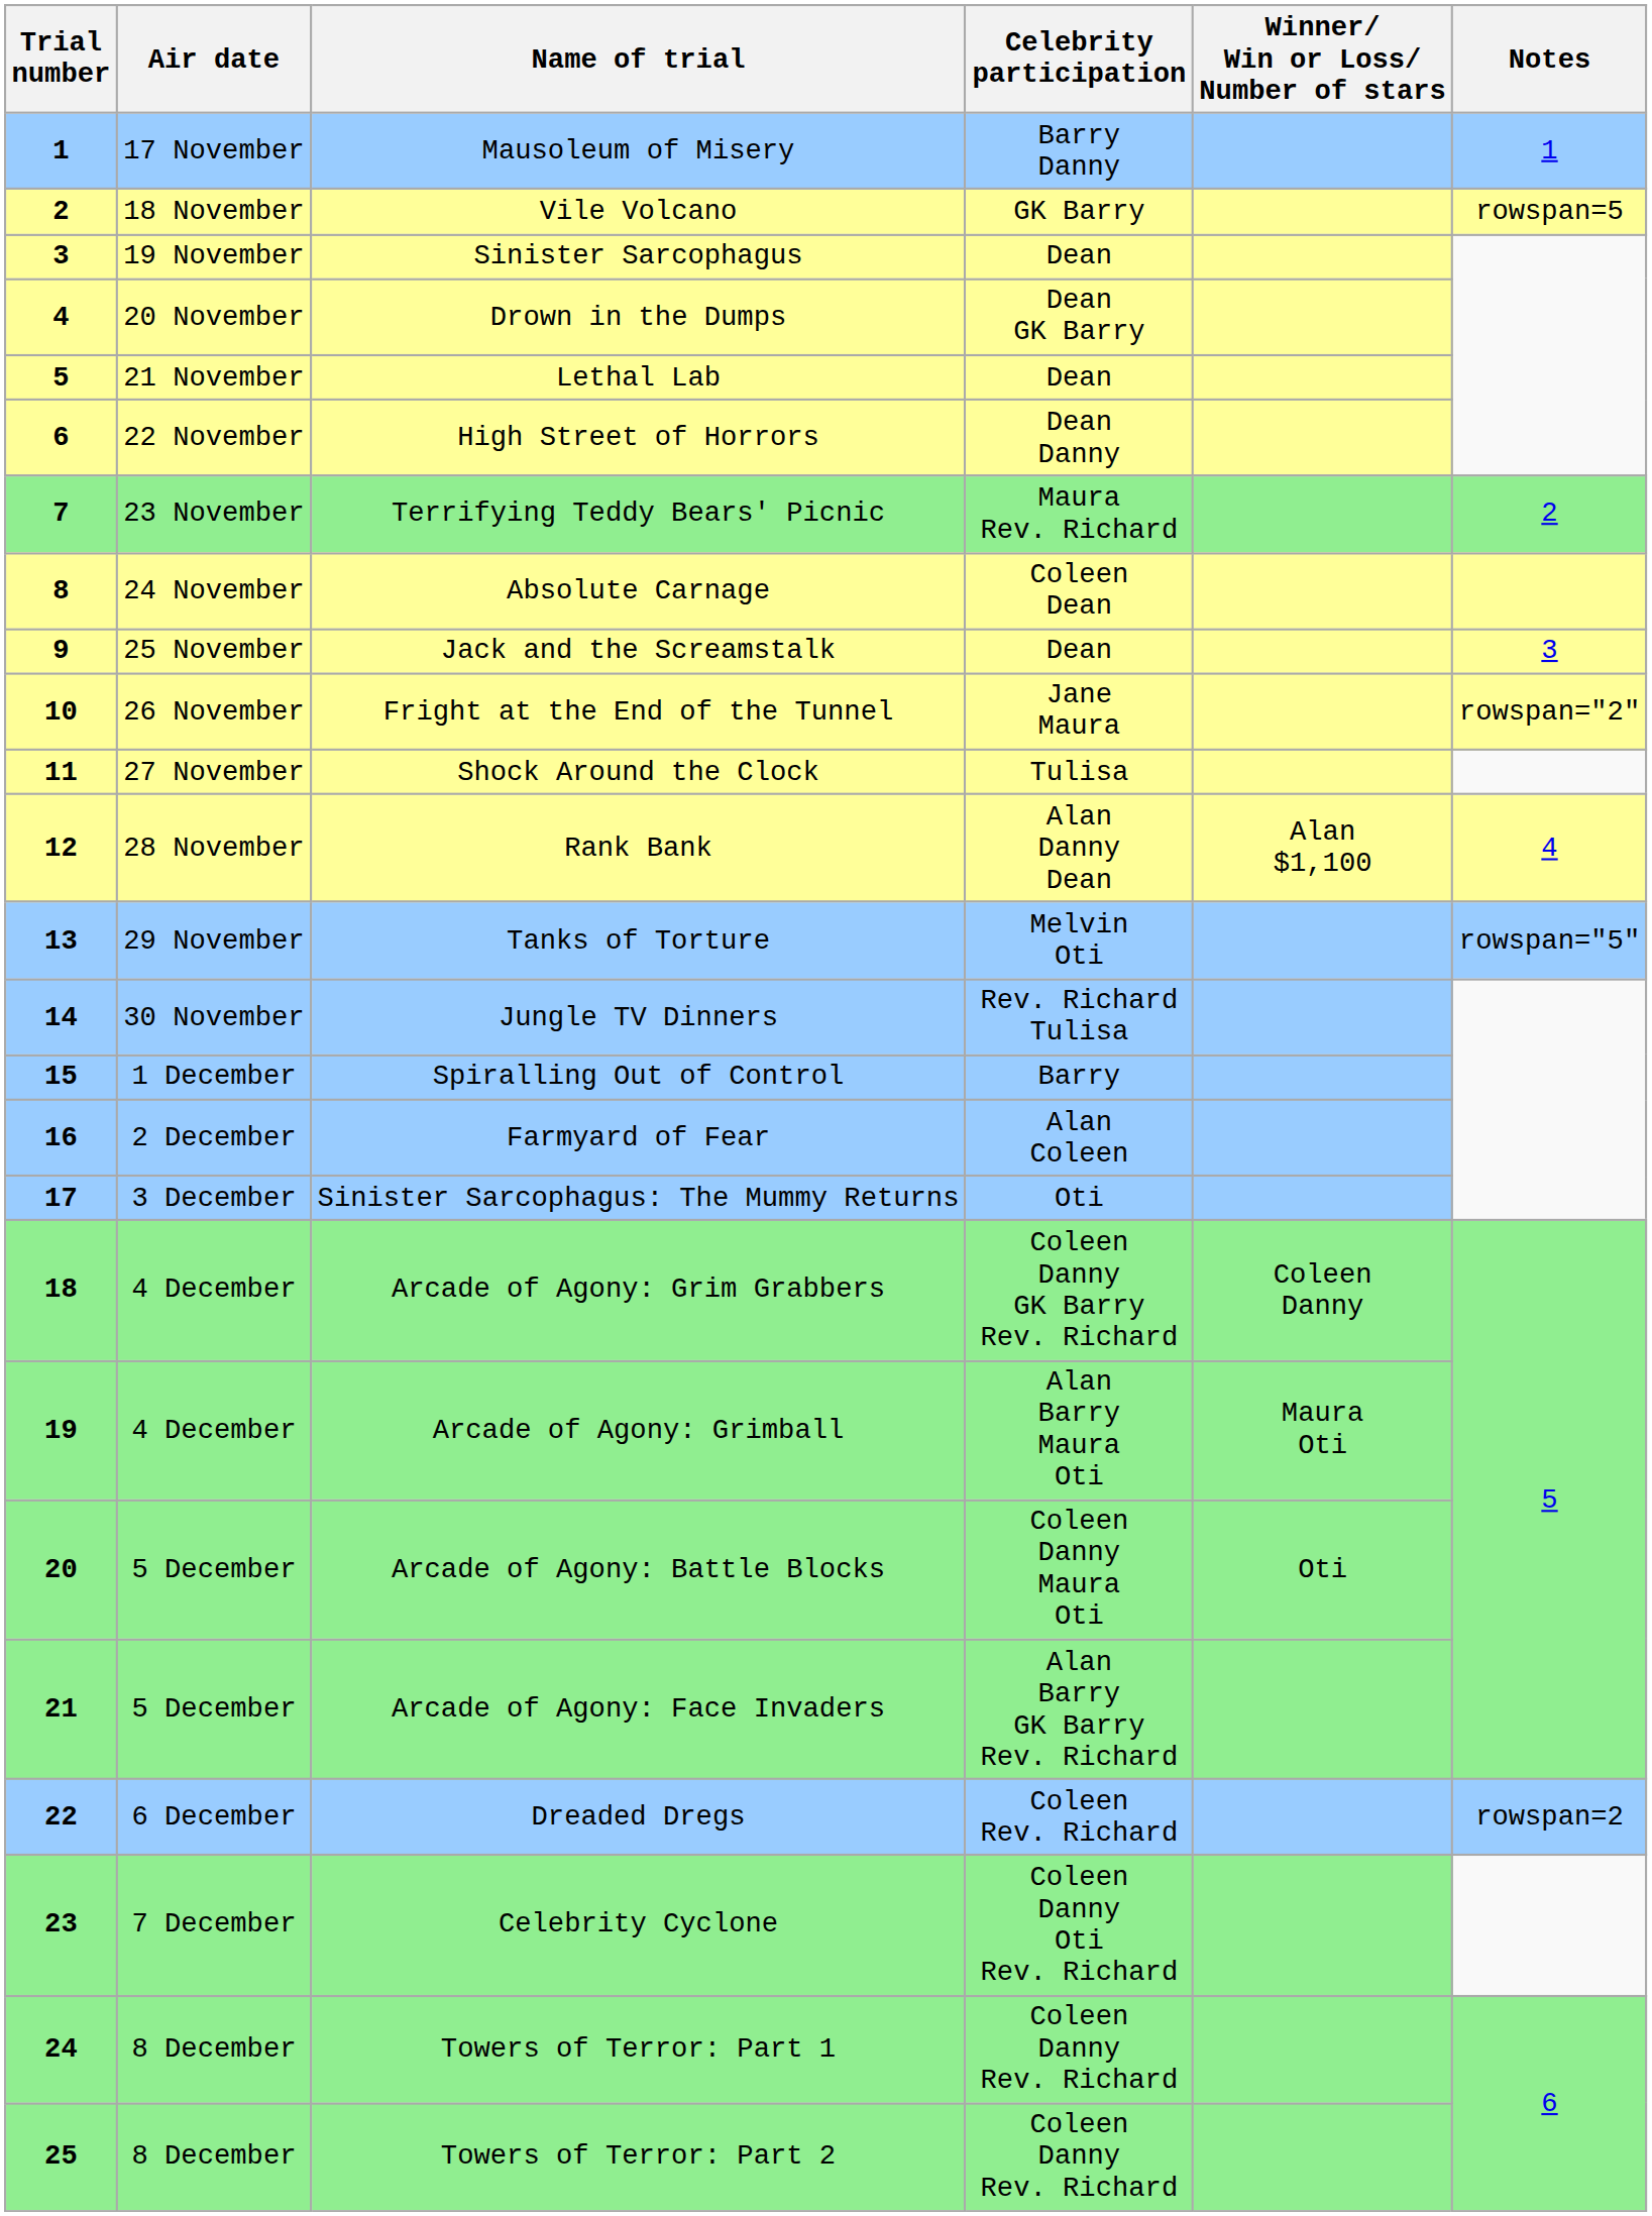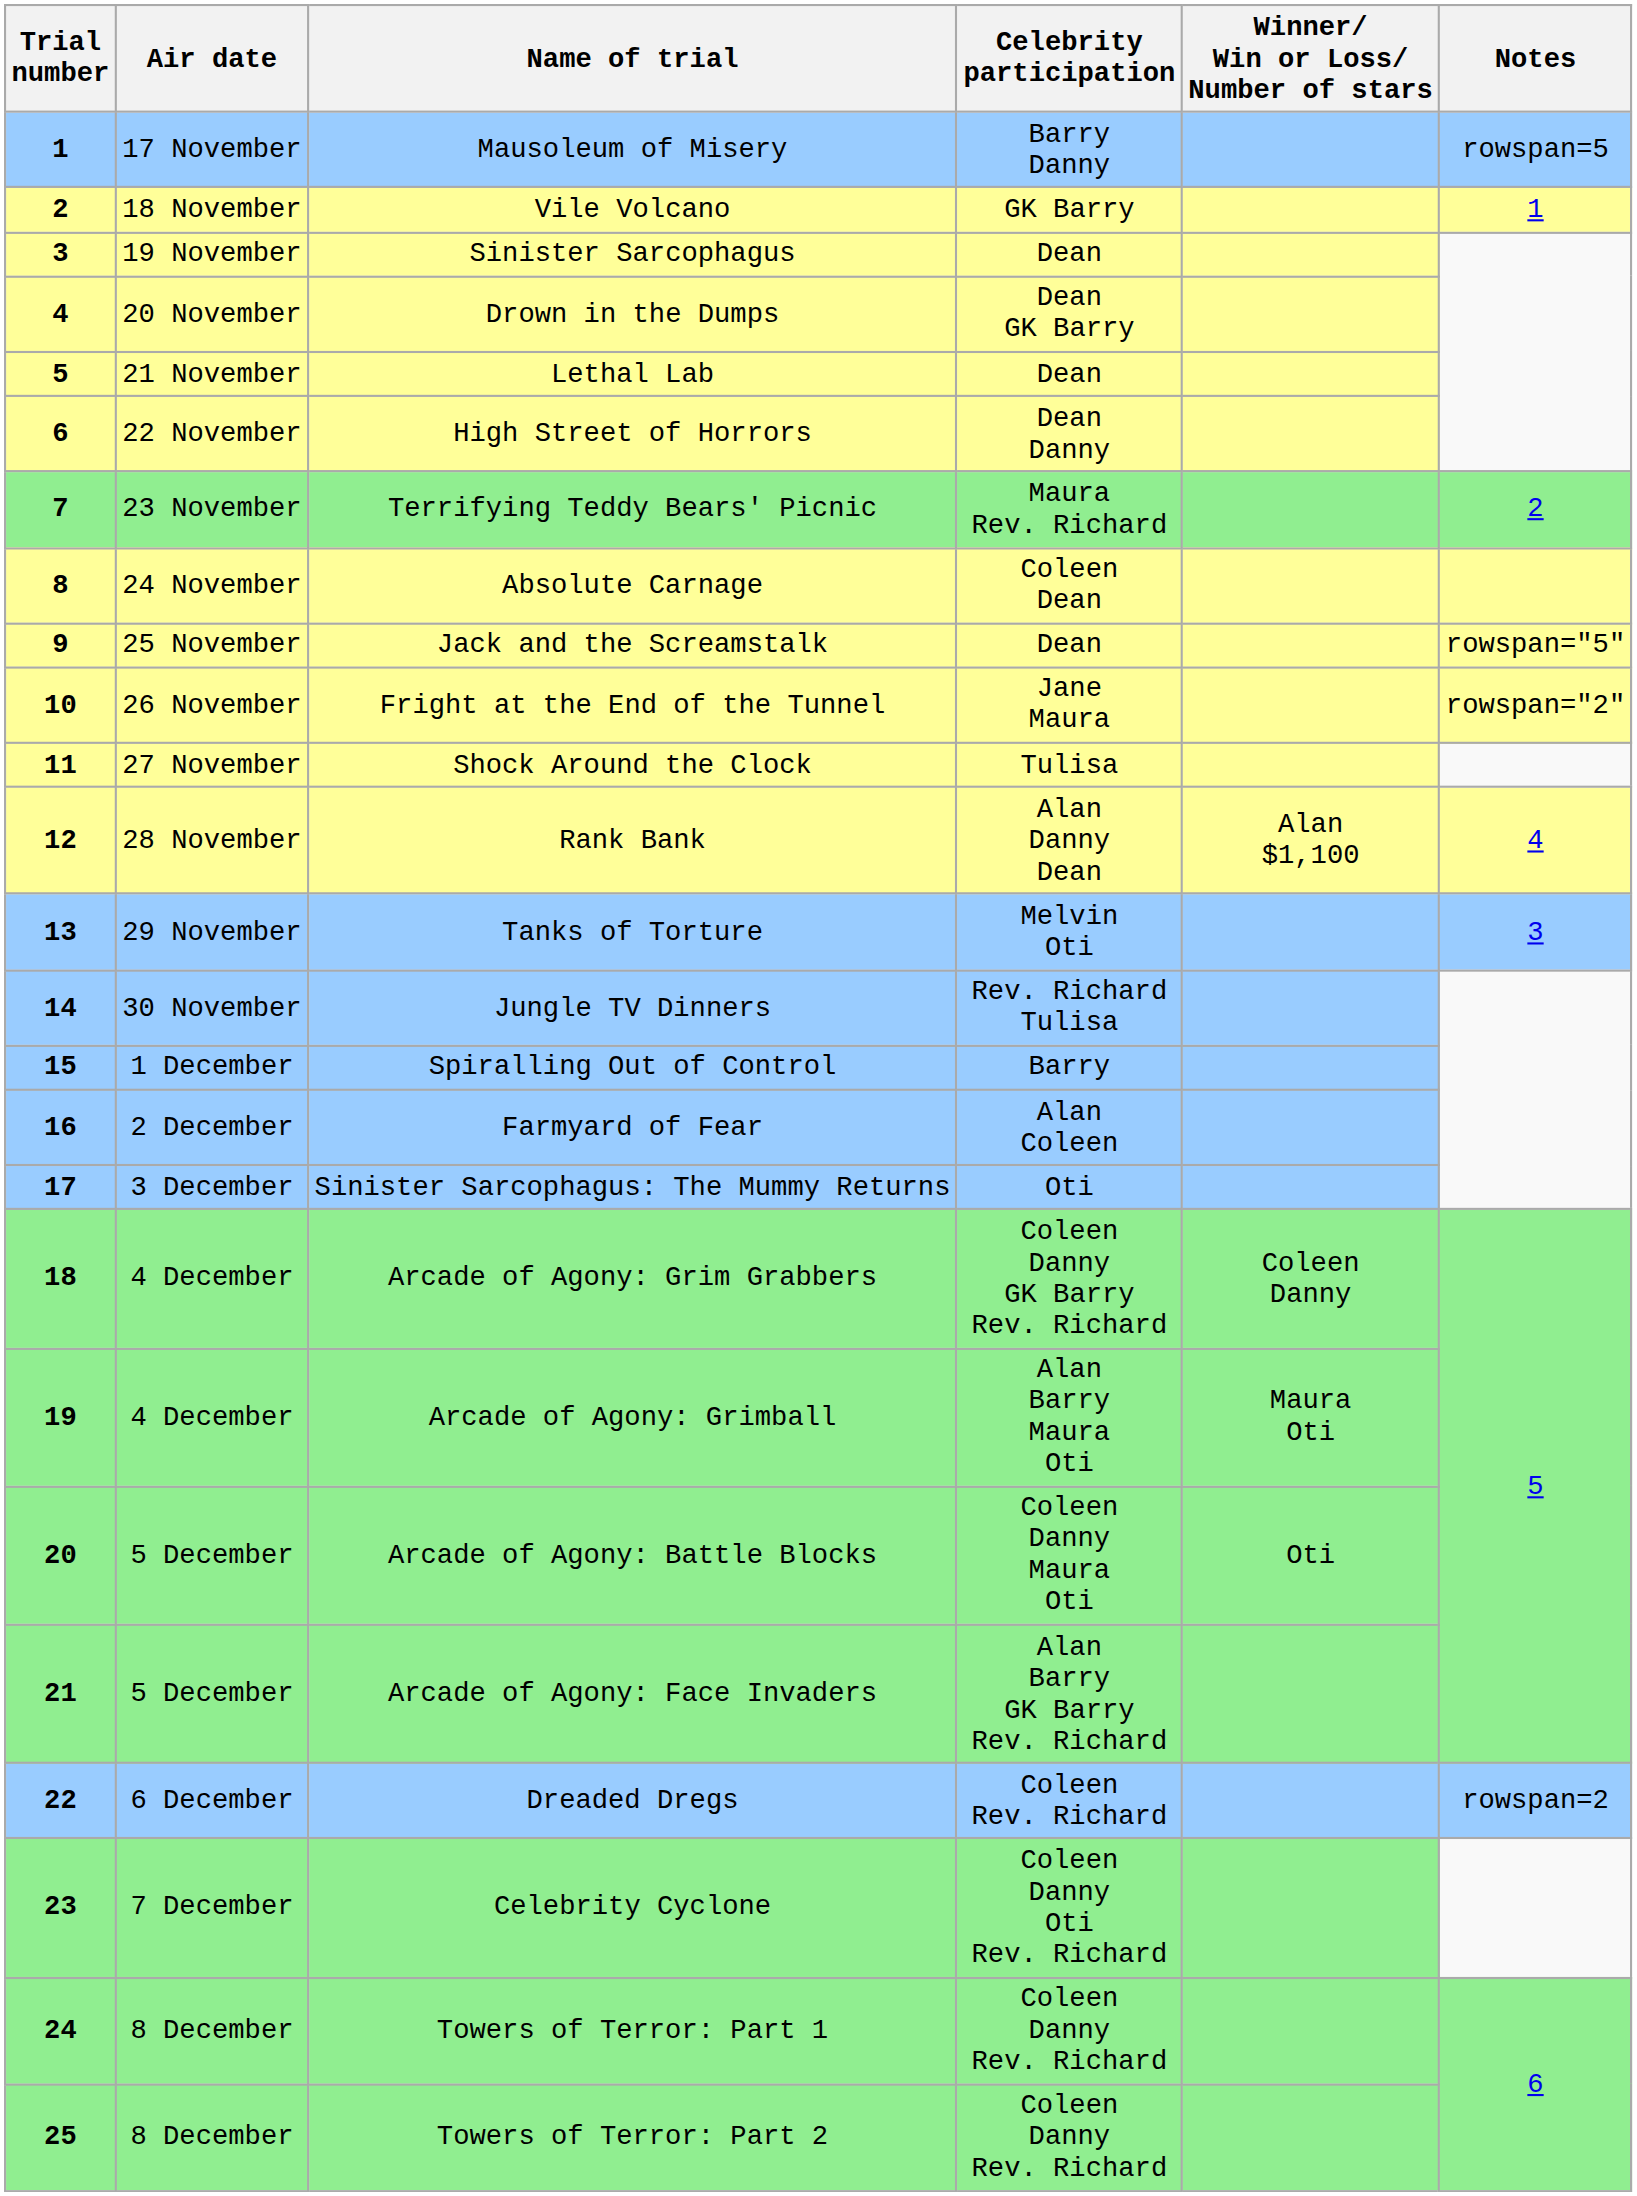Mausoleum of Misery | Notes: 1 -> rowspan=5
Vile Volcano | Notes: rowspan=5 -> 1
Jack and the Screamstalk | Notes: 3 -> rowspan="5"
Tanks of Torture | Notes: rowspan="5" -> 3
